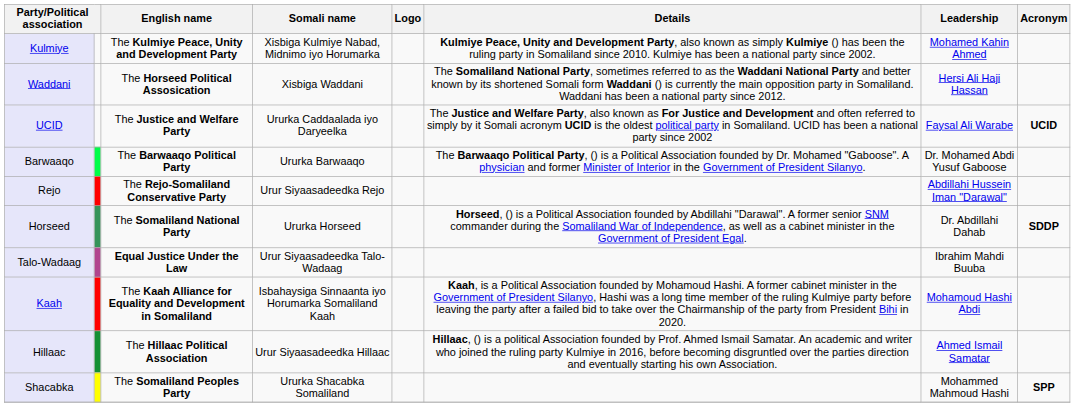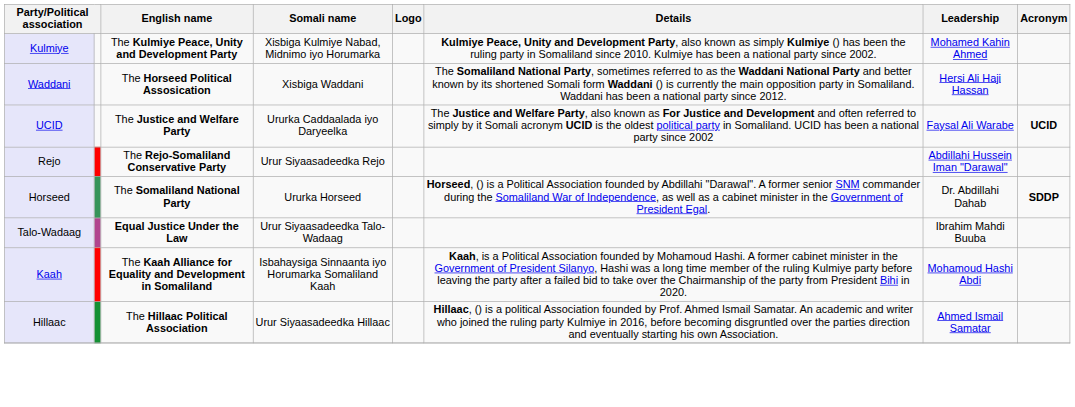- row: Barwaaqo | The Barwaaqo Political Party | Ururka Barwaaqo | The Barwaaqo Political Party, () is a Political Association founded by Dr. Mohamed "Gaboose". A physician and former Minister of Interior in the Government of President Silanyo. | Dr. Mohamed Abdi Yusuf Gaboose
- row: Shacabka | The Somaliland Peoples Party | Ururka Shacabka Somaliland | Mohammed Mahmoud Hashi | SPP
